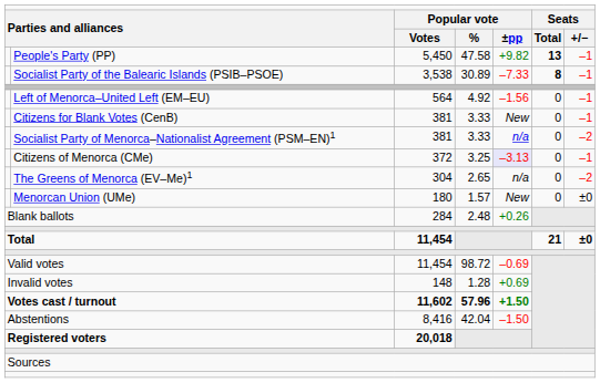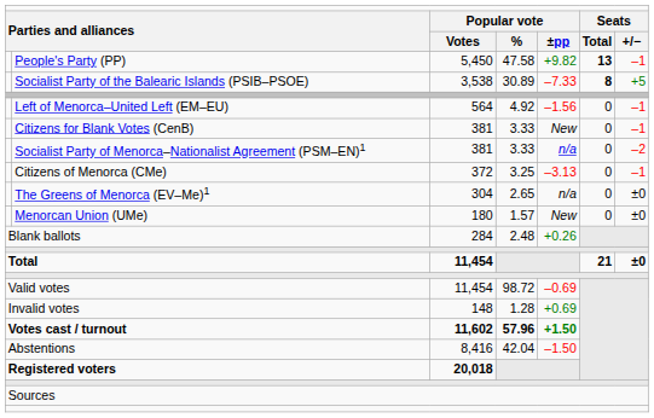Socialist Party of the Balearic Islands (PSIB–PSOE) | column 7: –1 -> +5
Citizens of Menorca (CMe) | column 5: lavender background -> no background
The Greens of Menorca (EV–Me)1 | column 7: –2 -> ±0
